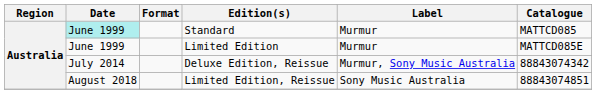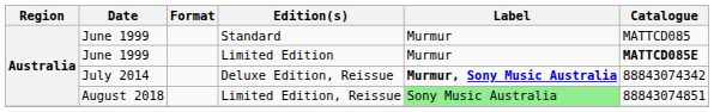Standard | Date: paleturquoise background -> no background
Limited Edition | Catalogue: normal -> bold
Deluxe Edition, Reissue | Label: normal -> bold
Limited Edition, Reissue | Label: no background -> lightgreen background
